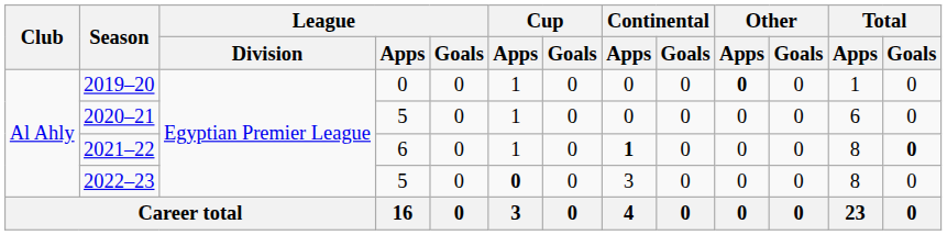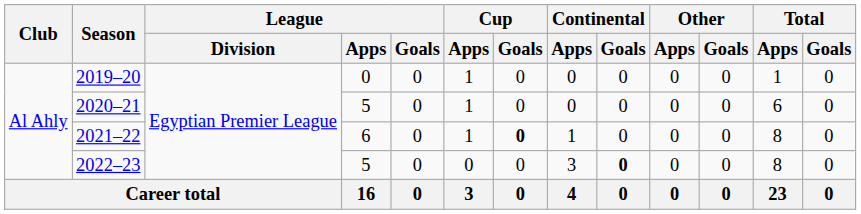2019–20 | Other / Apps: bold -> normal
2021–22 | Cup / Goals: normal -> bold
2021–22 | Continental / Apps: bold -> normal
2021–22 | Total / Goals: bold -> normal
2022–23 | Cup / Apps: bold -> normal
2022–23 | Continental / Goals: normal -> bold
